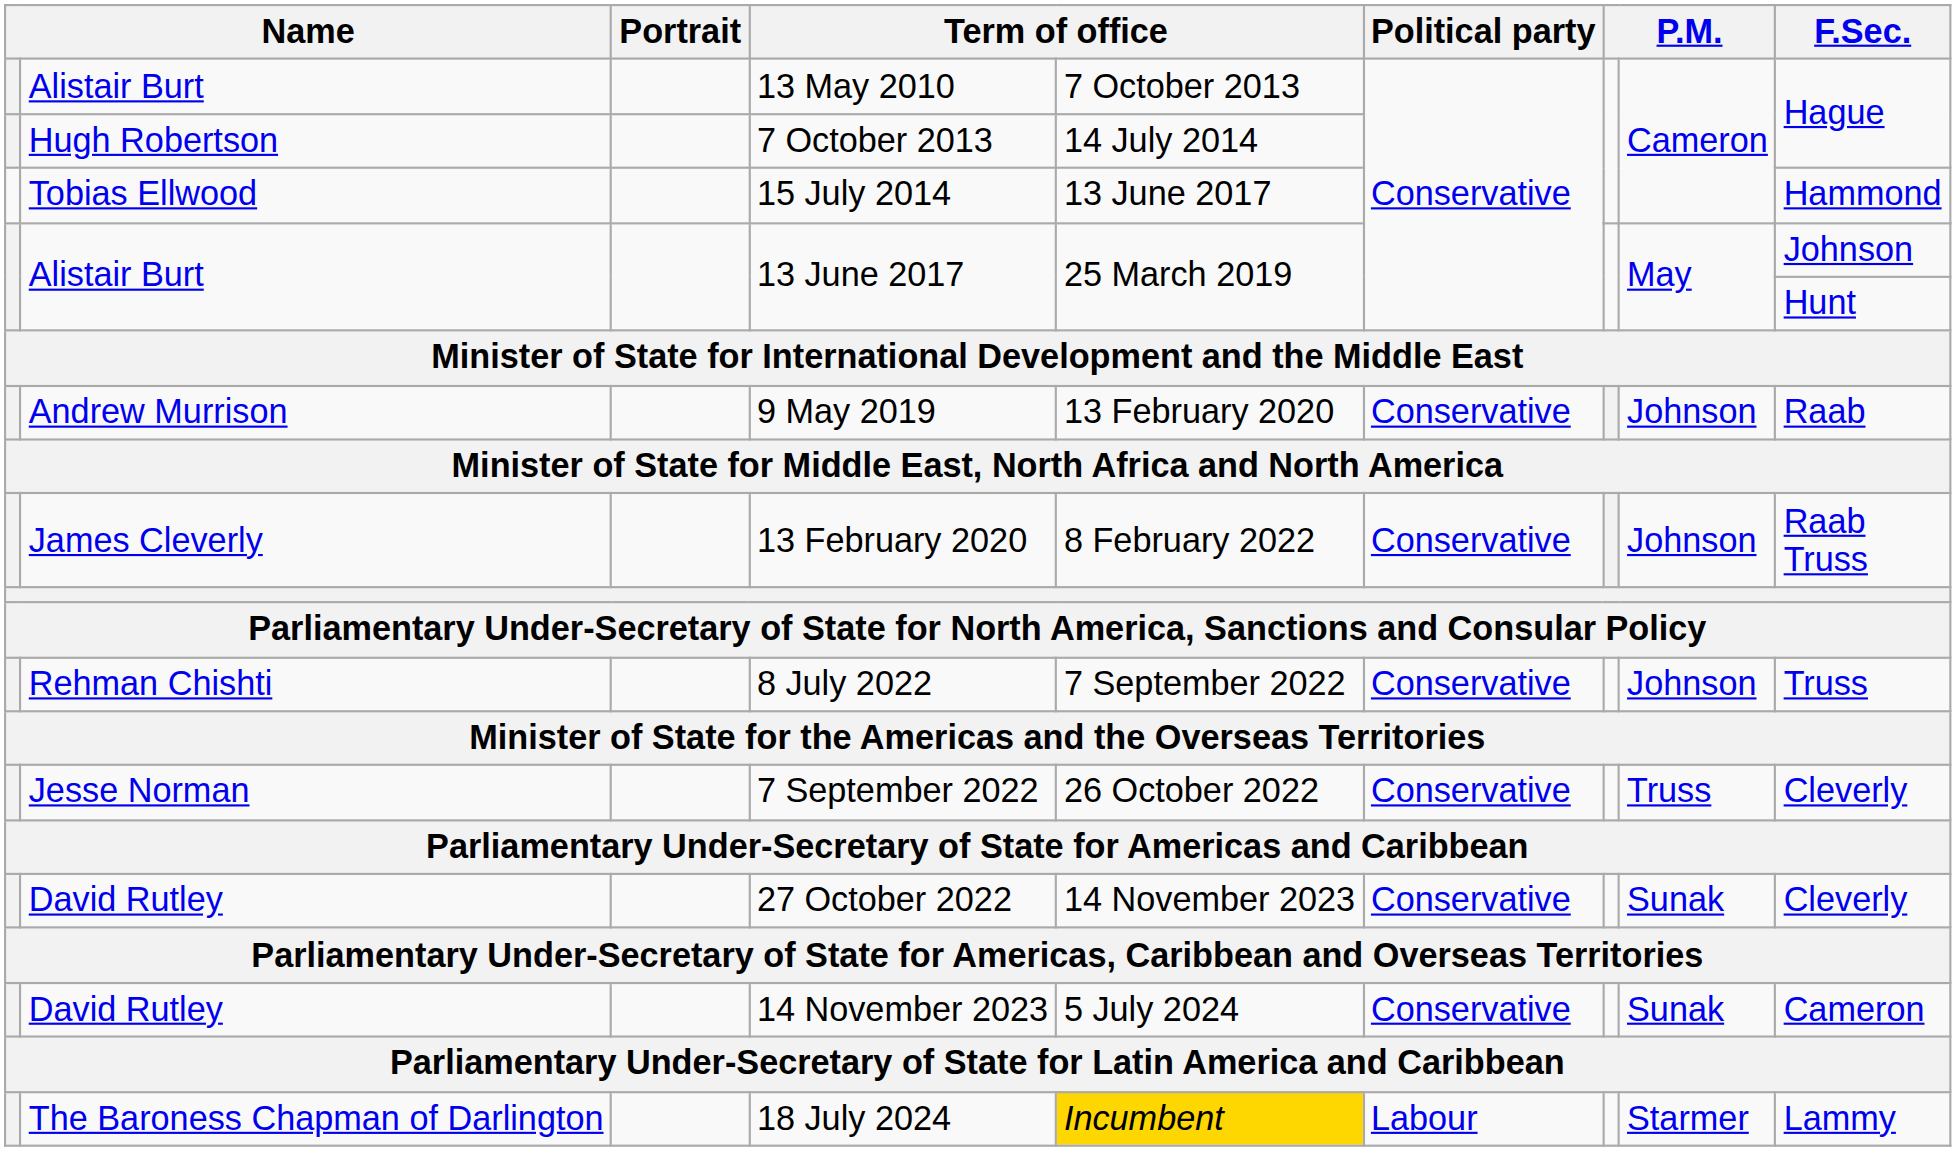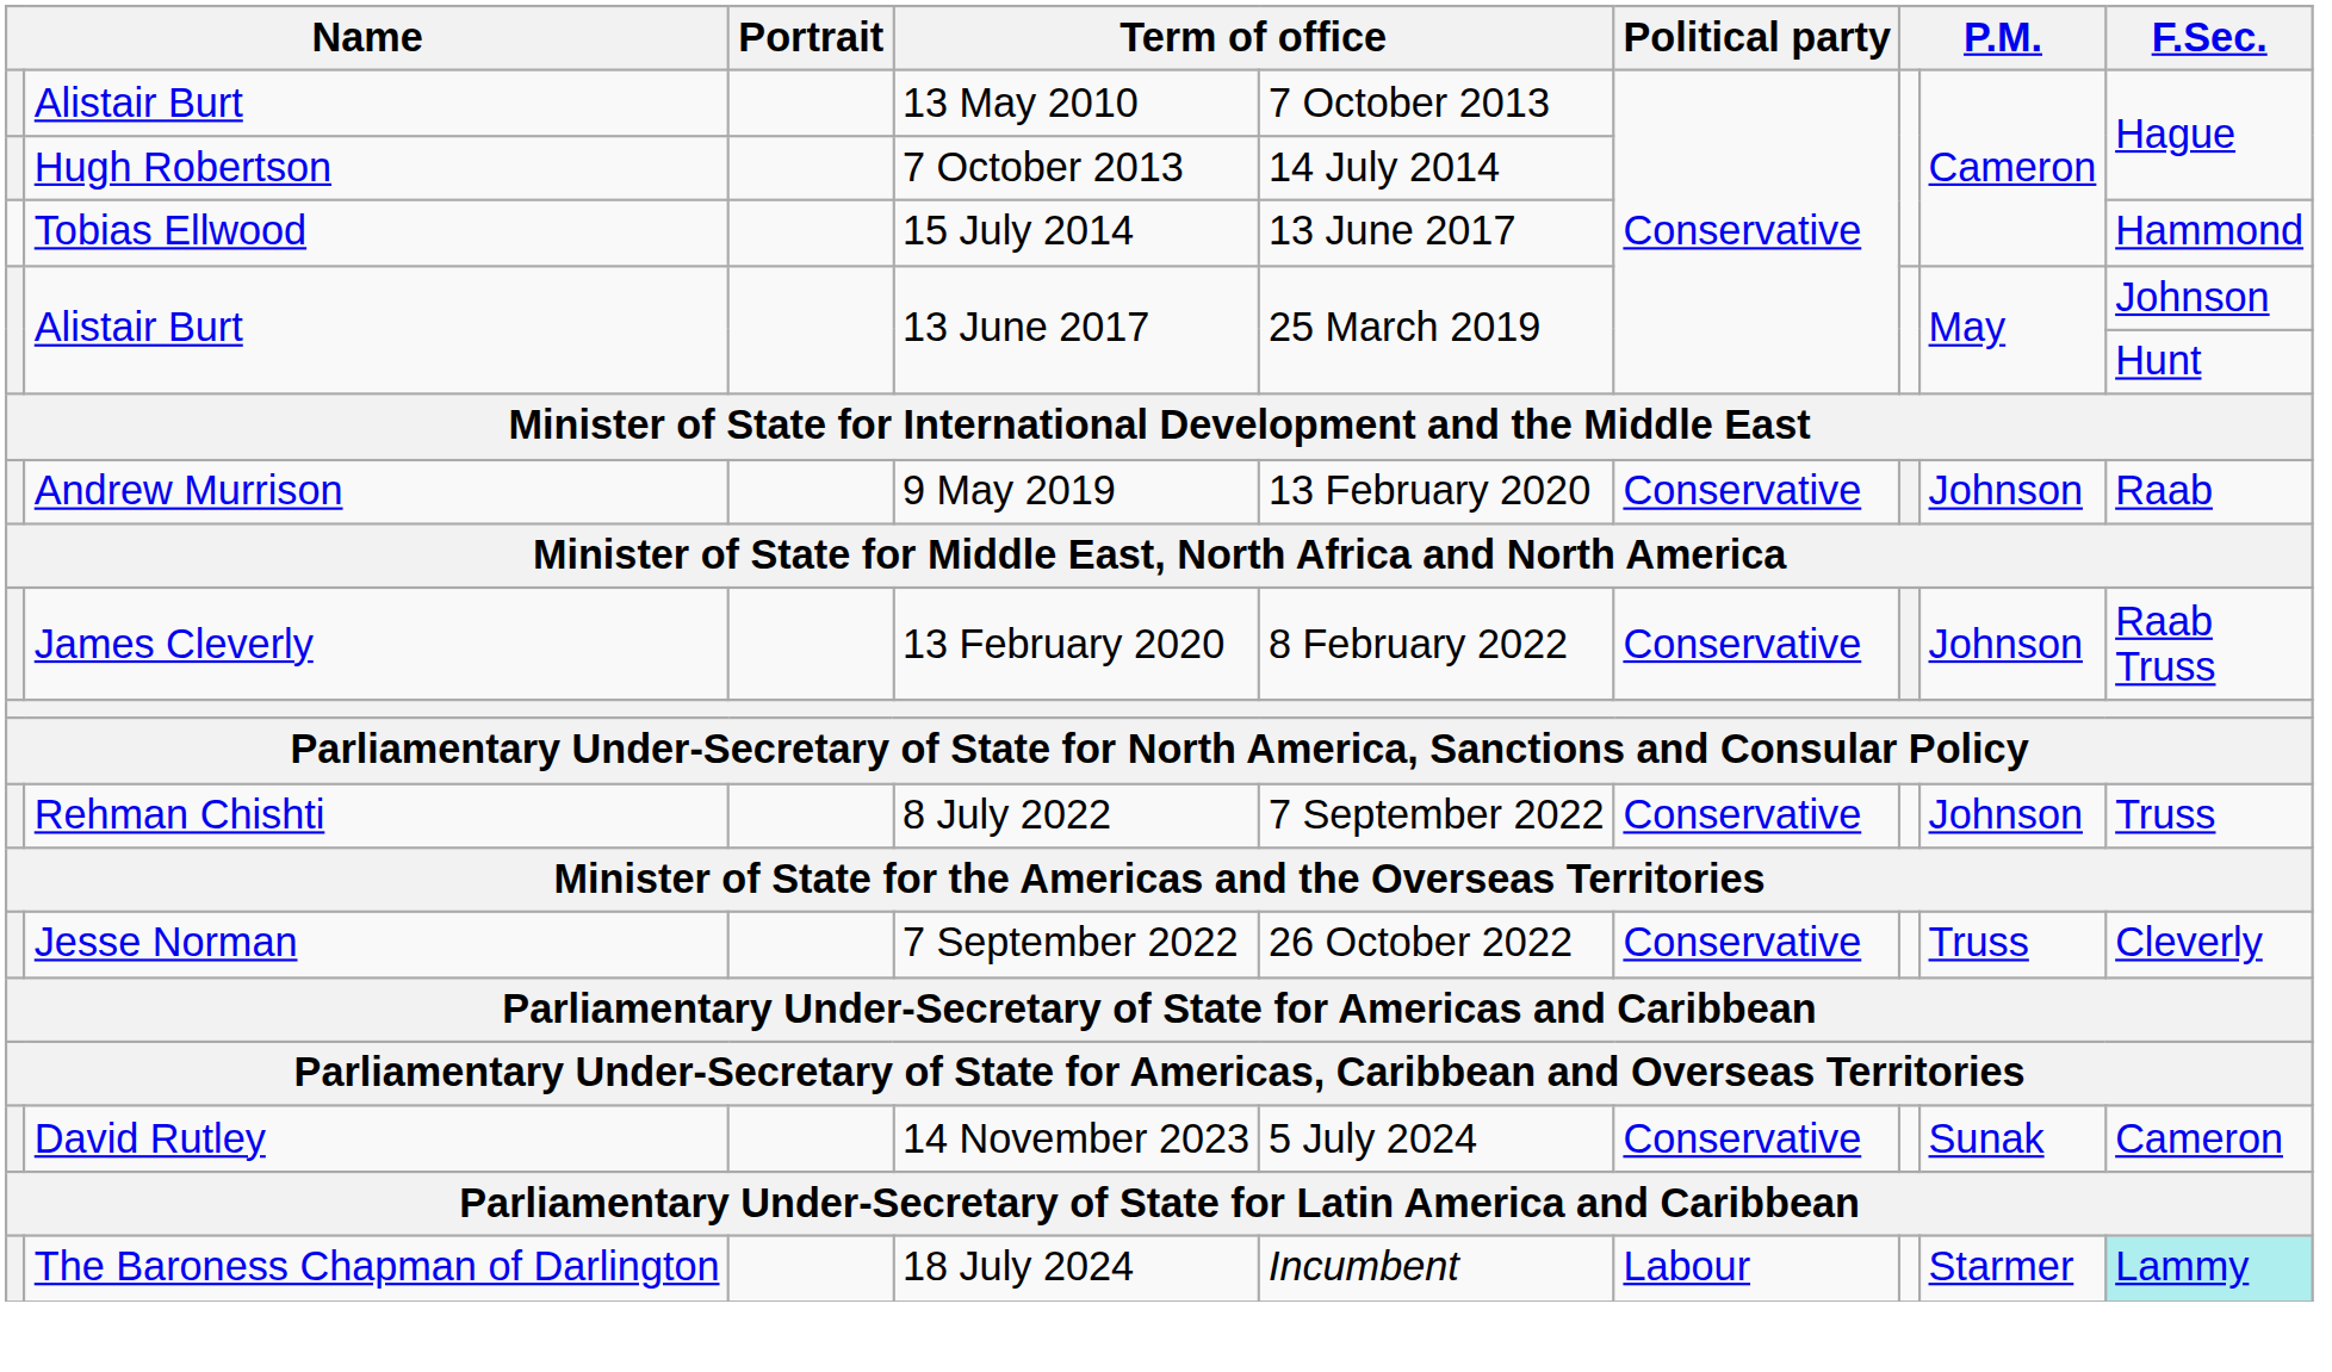- row: David Rutley | 27 October 2022 | 14 November 2023 | Conservative | Sunak | Cleverly
18 July 2024 | column 5: gold background -> no background
18 July 2024 | F.Sec.: no background -> paleturquoise background
